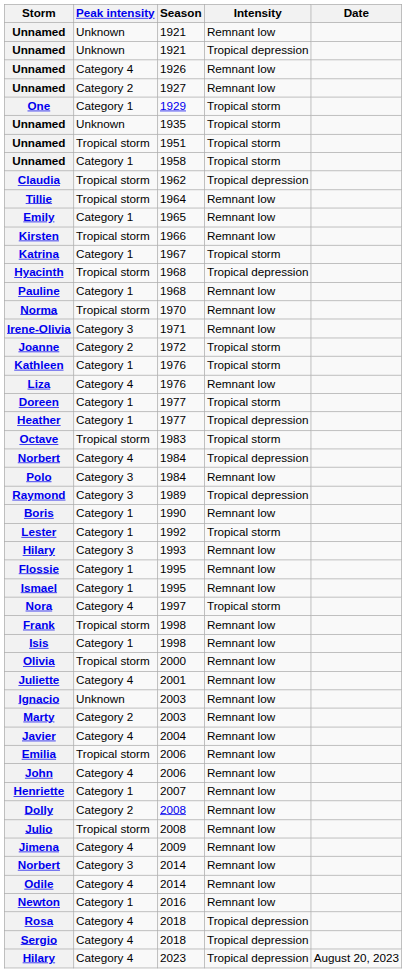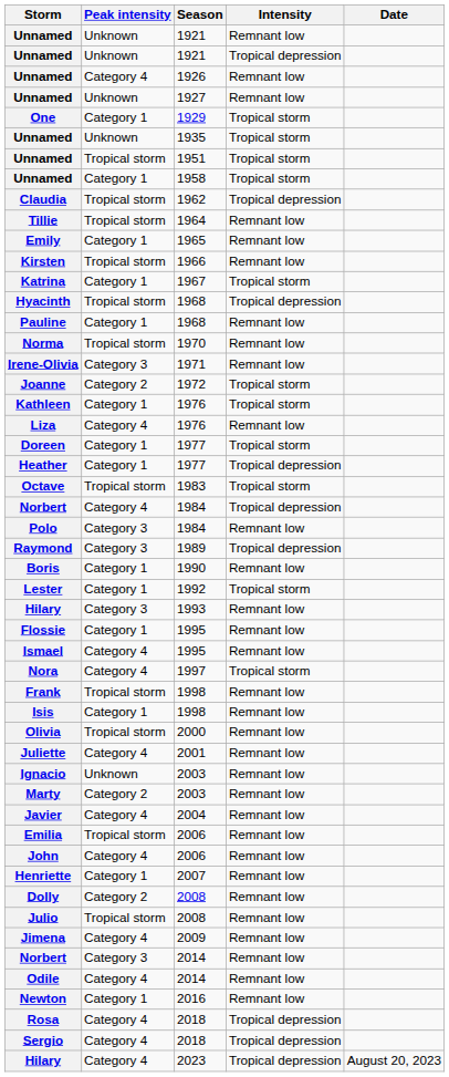Unnamed / 1927 | Peak intensity: Category 2 -> Unknown
Ismael | Peak intensity: Category 1 -> Category 4
